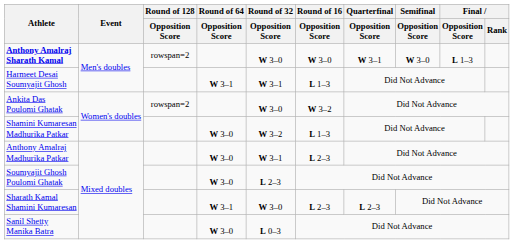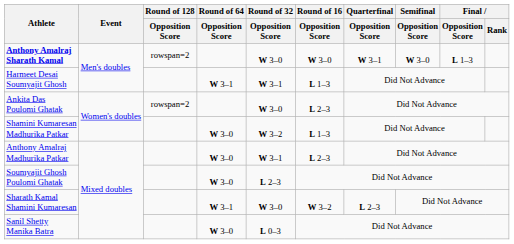Ankita Das Poulomi Ghatak | Round of 16 / Opposition Score: W 3–2 -> L 2–3
Sharath Kamal Shamini Kumaresan | Round of 16 / Opposition Score: L 2–3 -> W 3–2
